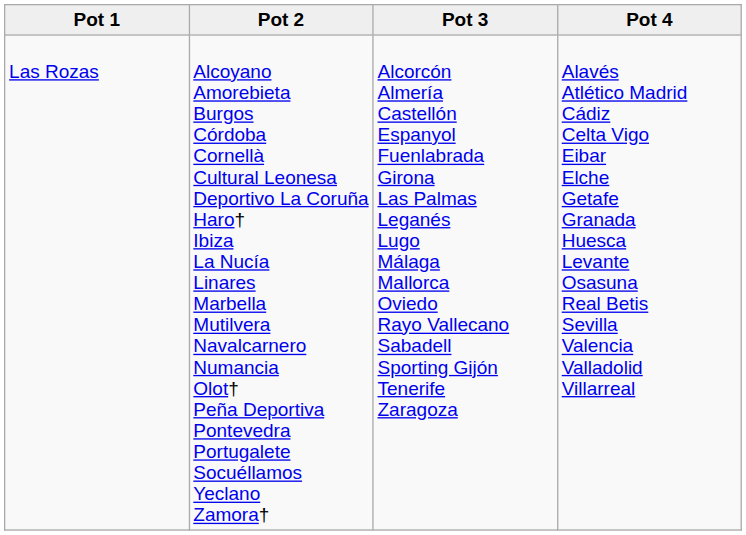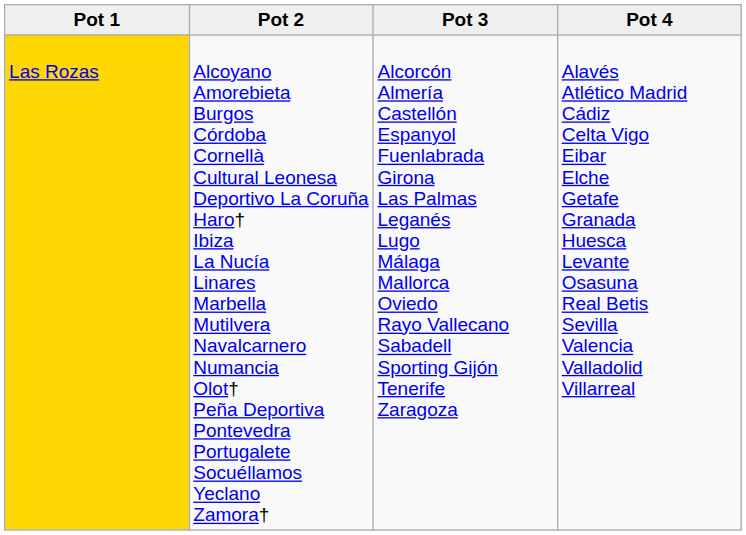Las Rozas | column 1: no background -> gold background
